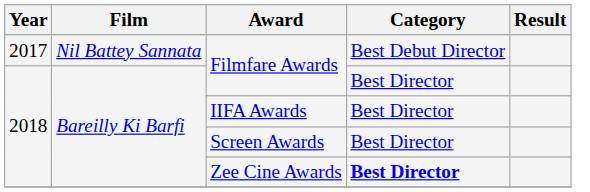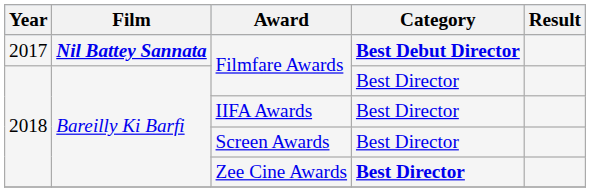2017 / Filmfare Awards | Film: normal -> bold
2017 / Filmfare Awards | Category: normal -> bold
